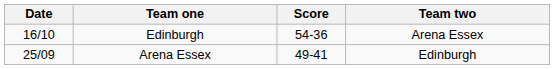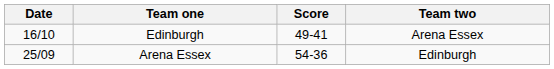row 2 | Score: 54-36 -> 49-41
row 3 | Score: 49-41 -> 54-36
